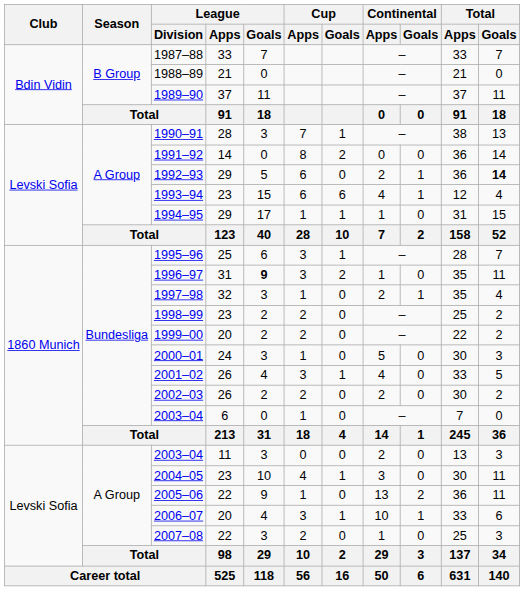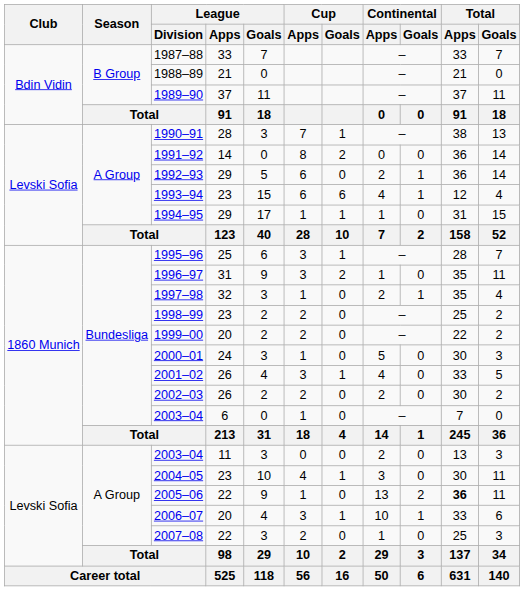1992–93 | Total / Goals: bold -> normal
1996–97 | League / Goals: bold -> normal
2005–06 | Total / Apps: normal -> bold
